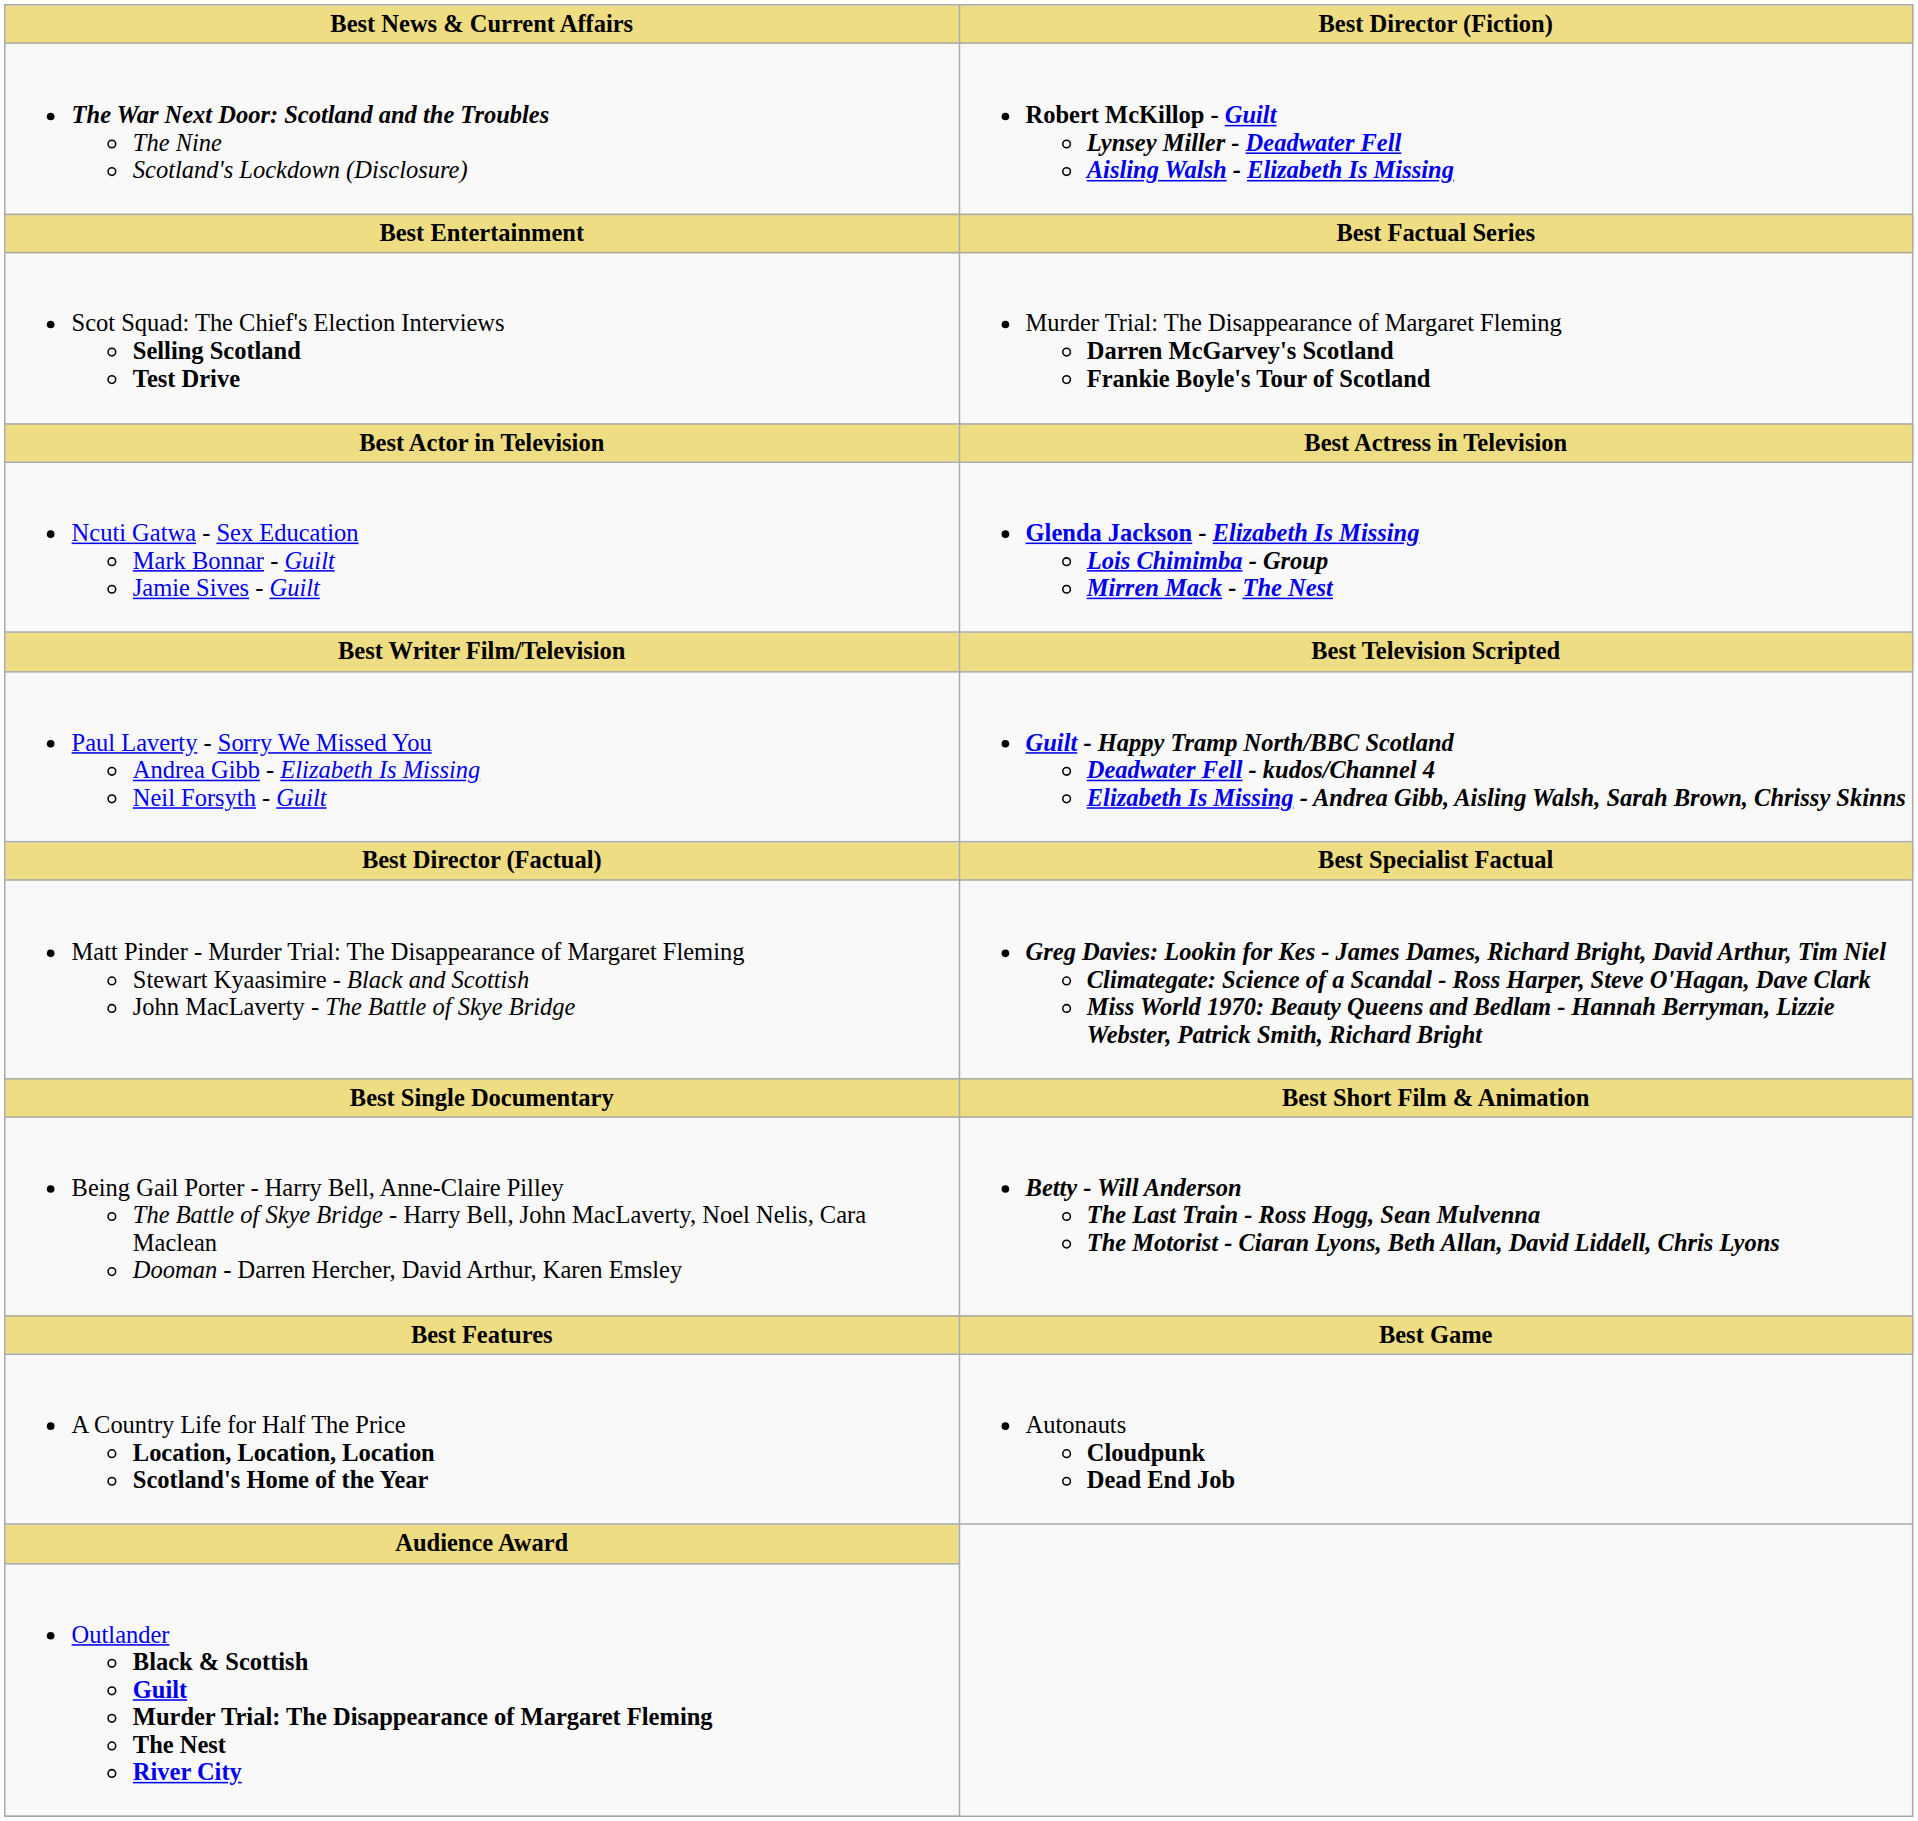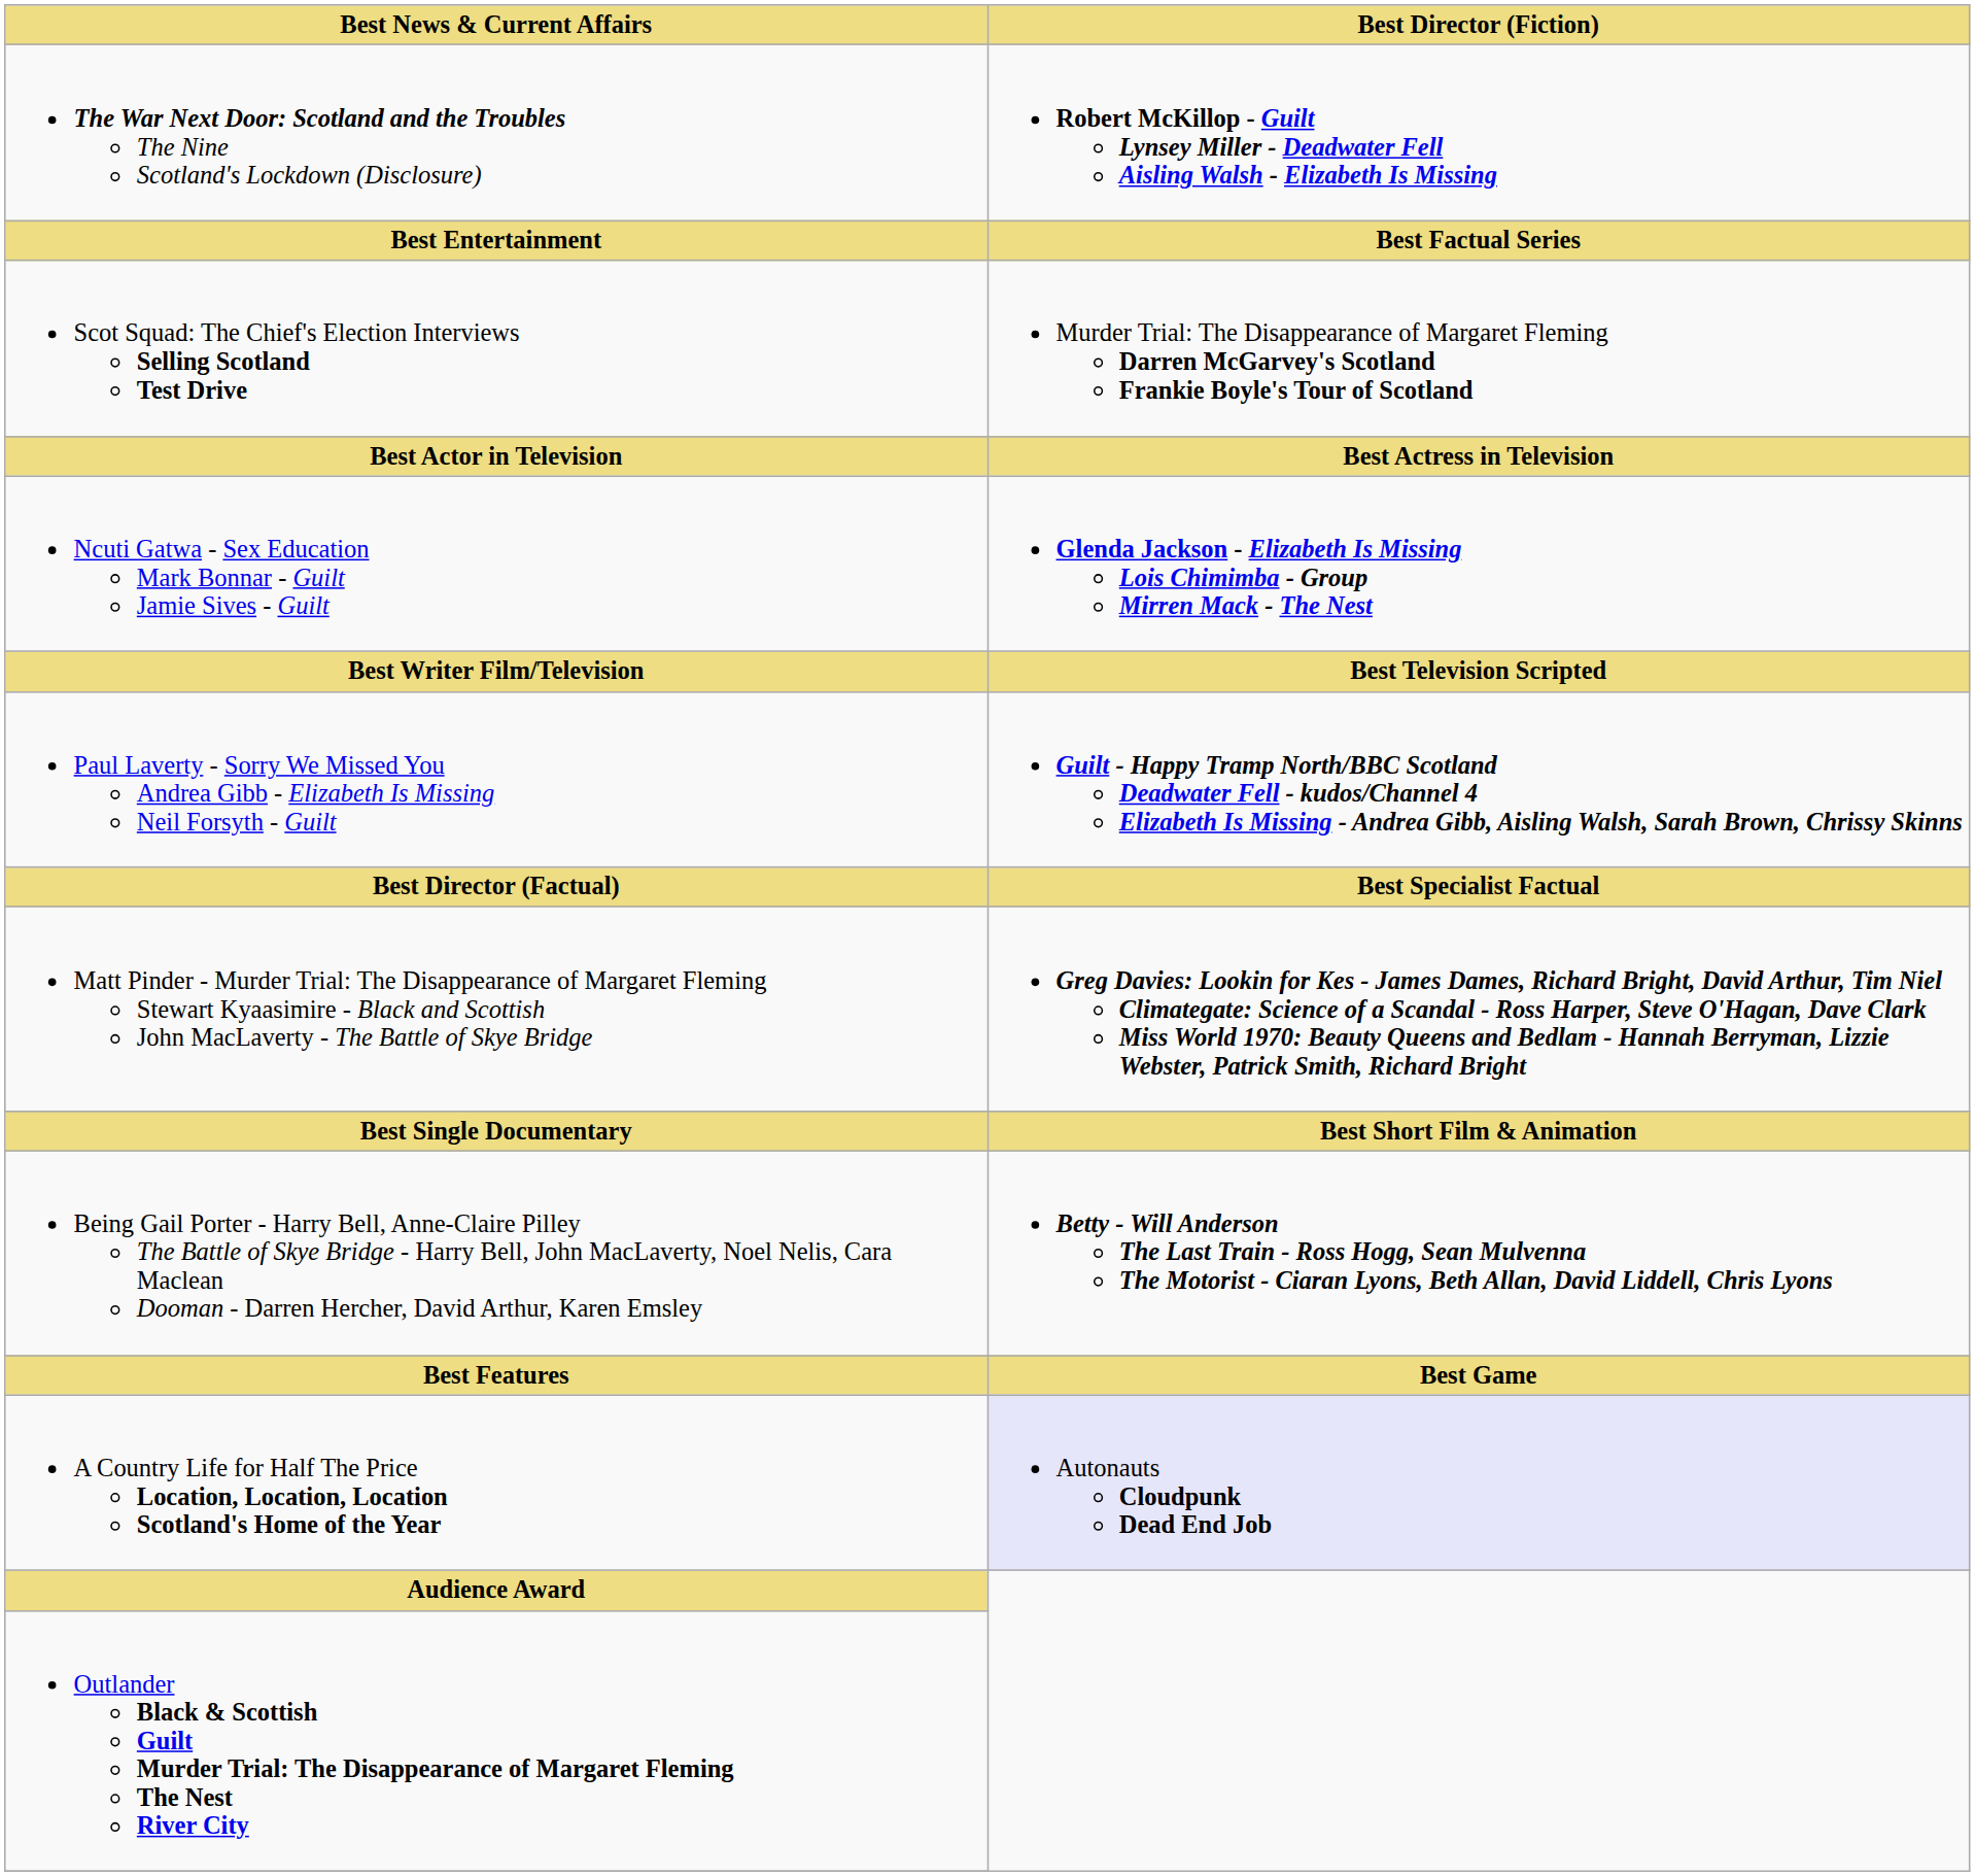row 14 | Best Director (Fiction): no background -> lavender background
